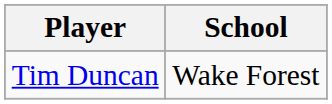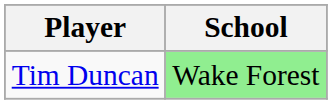Tim Duncan | School: no background -> lightgreen background
